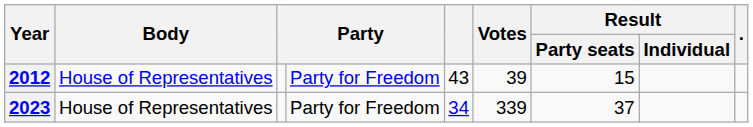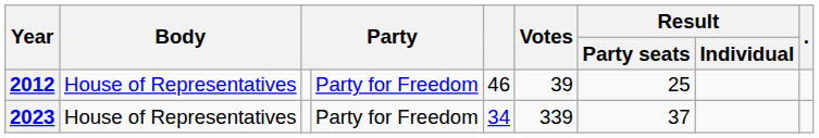2012 | column 5: 43 -> 46
2012 | Result / Party seats: 15 -> 25
